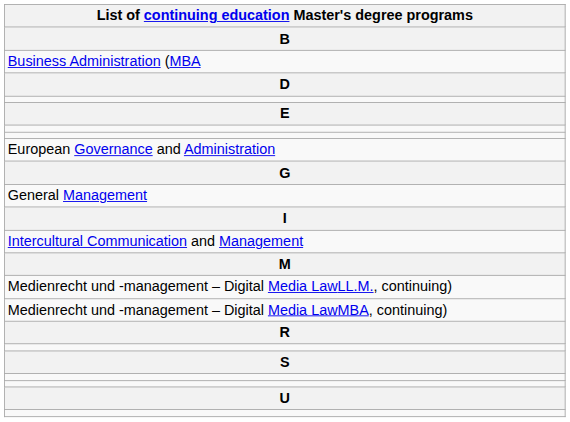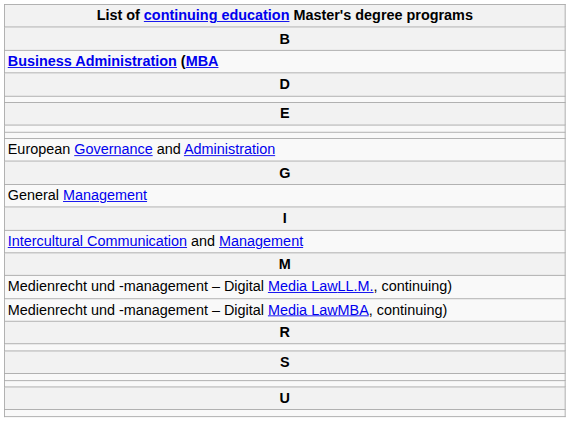row 3 | column 1: normal -> bold
